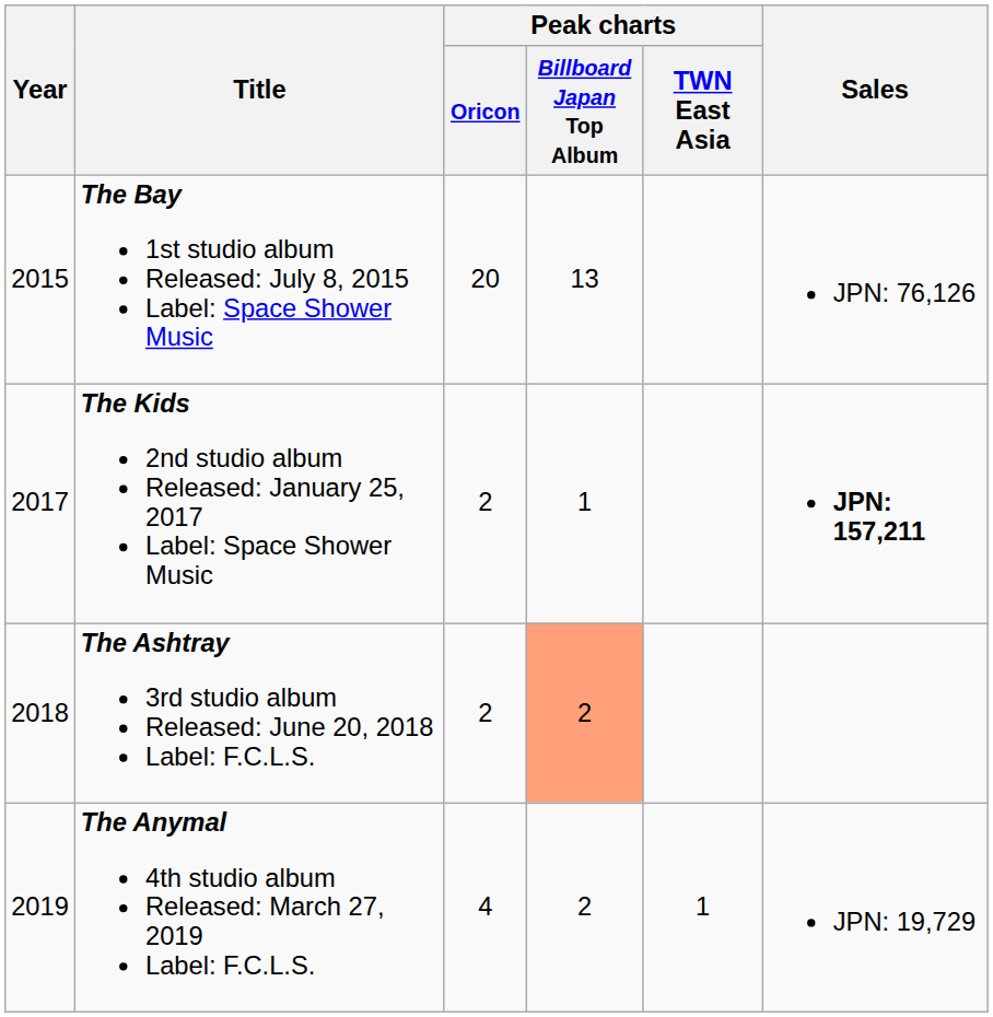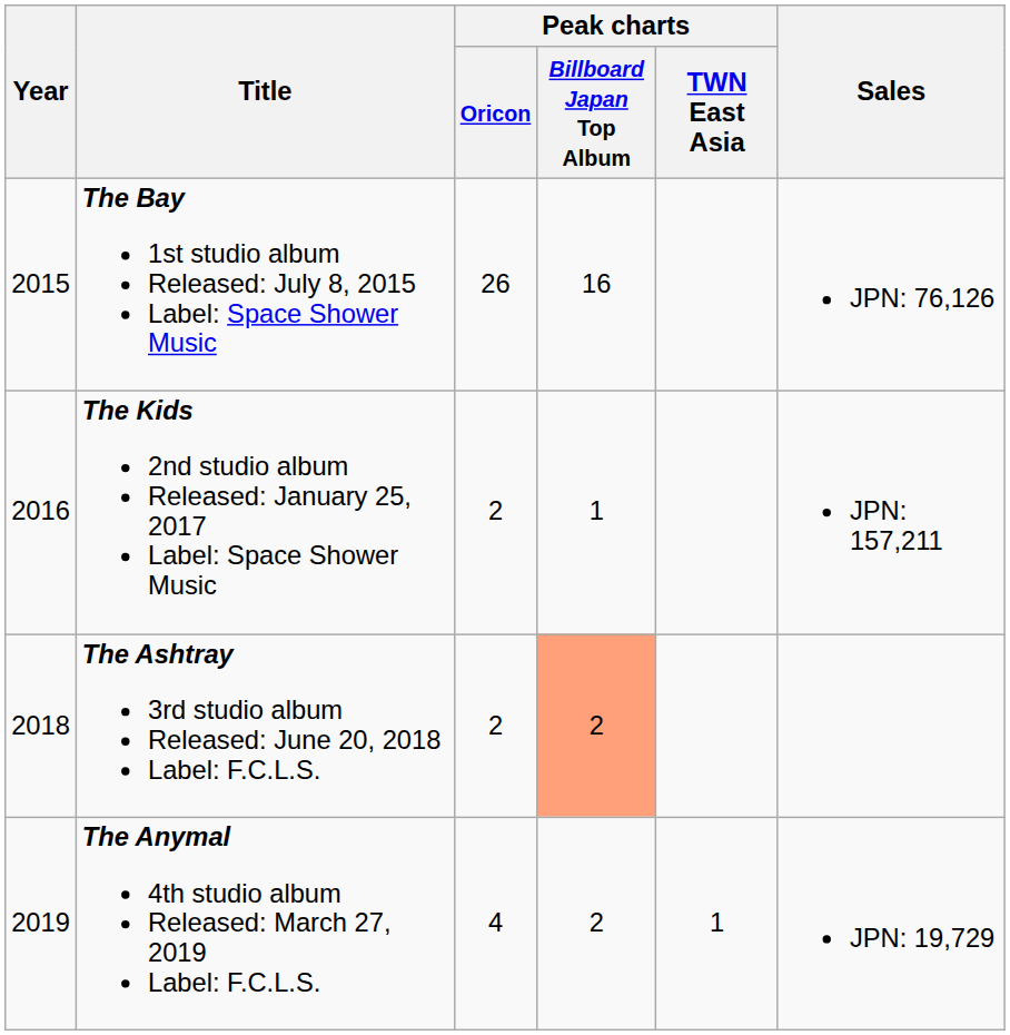row 3 | Peak charts / Oricon: 20 -> 26
row 3 | Peak charts / Billboard Japan Top Album: 13 -> 16
row 4 | Year: 2017 -> 2016
row 4 | Sales: bold -> normal
